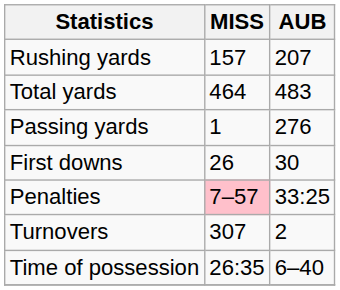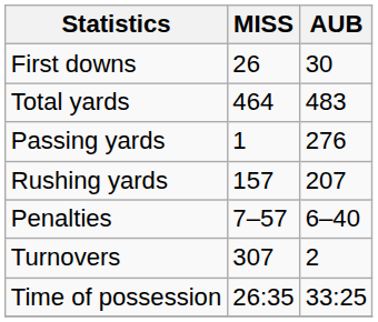rows swapped: First downs <-> Rushing yards
Penalties | MISS: pink background -> no background
Penalties | AUB: 33:25 -> 6–40
Time of possession | AUB: 6–40 -> 33:25
